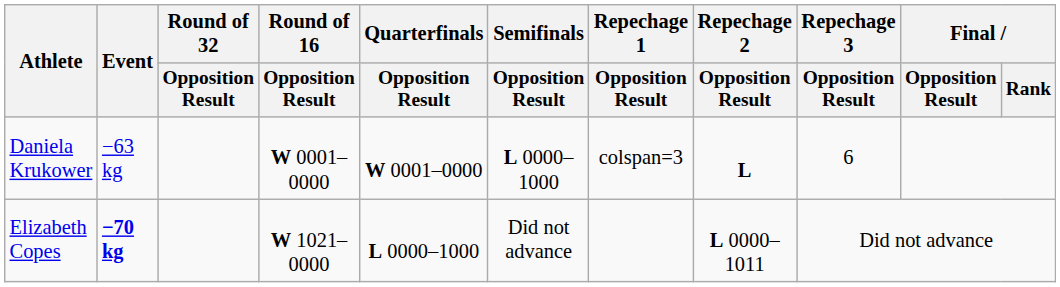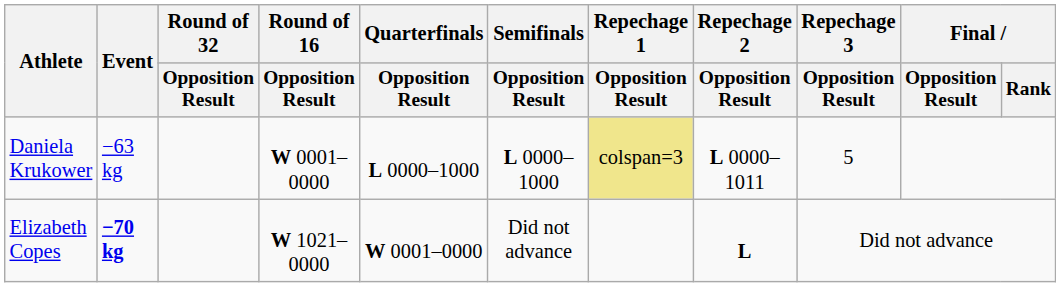Daniela Krukower | Quarterfinals / Opposition Result: W 0001–0000 -> L 0000–1000
Daniela Krukower | Repechage 1 / Opposition Result: no background -> khaki background
Daniela Krukower | Repechage 2 / Opposition Result: L -> L 0000–1011
Daniela Krukower | Repechage 3 / Opposition Result: 6 -> 5
Elizabeth Copes | Quarterfinals / Opposition Result: L 0000–1000 -> W 0001–0000
Elizabeth Copes | Repechage 2 / Opposition Result: L 0000–1011 -> L
